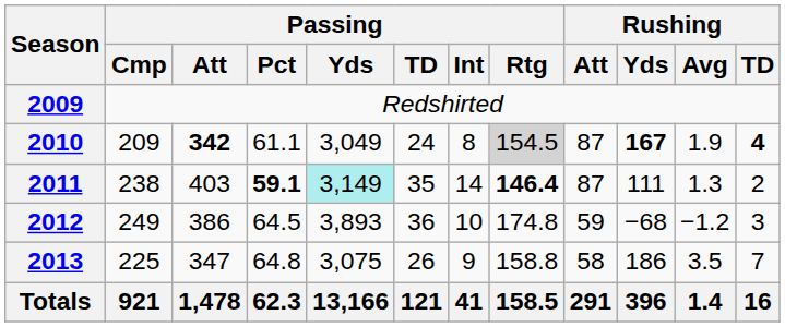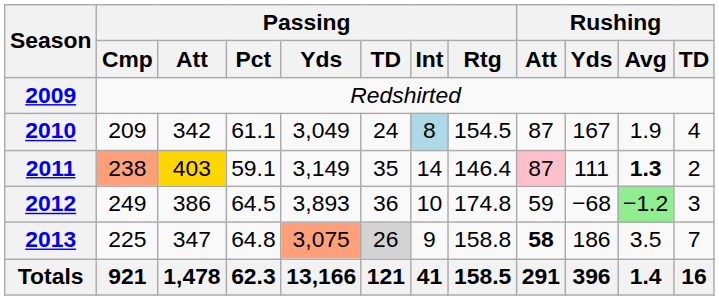2010 | Passing / Att: bold -> normal
2010 | Passing / Int: no background -> lightblue background
2010 | Passing / Rtg: lightgrey background -> no background
2010 | Rushing / Yds: bold -> normal
2010 | Rushing / TD: bold -> normal
2011 | Passing / Cmp: no background -> lightsalmon background
2011 | Passing / Att: no background -> gold background
2011 | Passing / Pct: bold -> normal
2011 | Passing / Yds: paleturquoise background -> no background
2011 | Passing / Rtg: bold -> normal
2011 | Rushing / Att: no background -> pink background
2011 | Rushing / Avg: normal -> bold
2012 | Rushing / Avg: no background -> lightgreen background
2013 | Passing / Yds: no background -> lightsalmon background
2013 | Passing / TD: no background -> lightgrey background
2013 | Rushing / Att: normal -> bold
